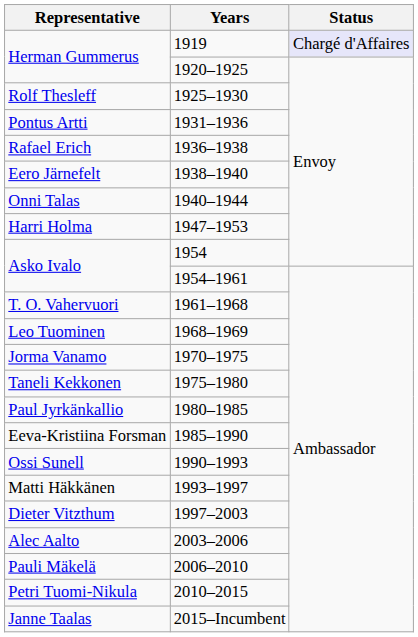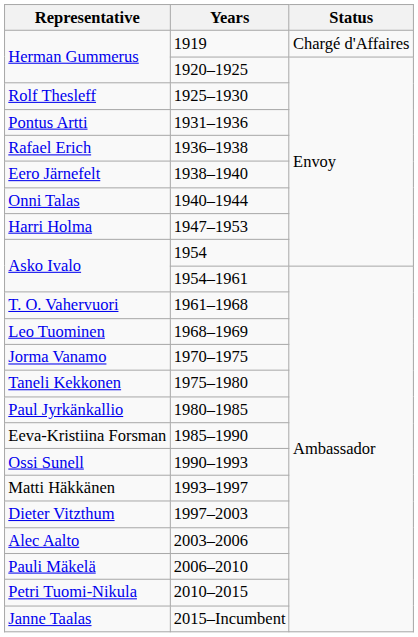Herman Gummerus / 1919 | Status: lavender background -> no background
